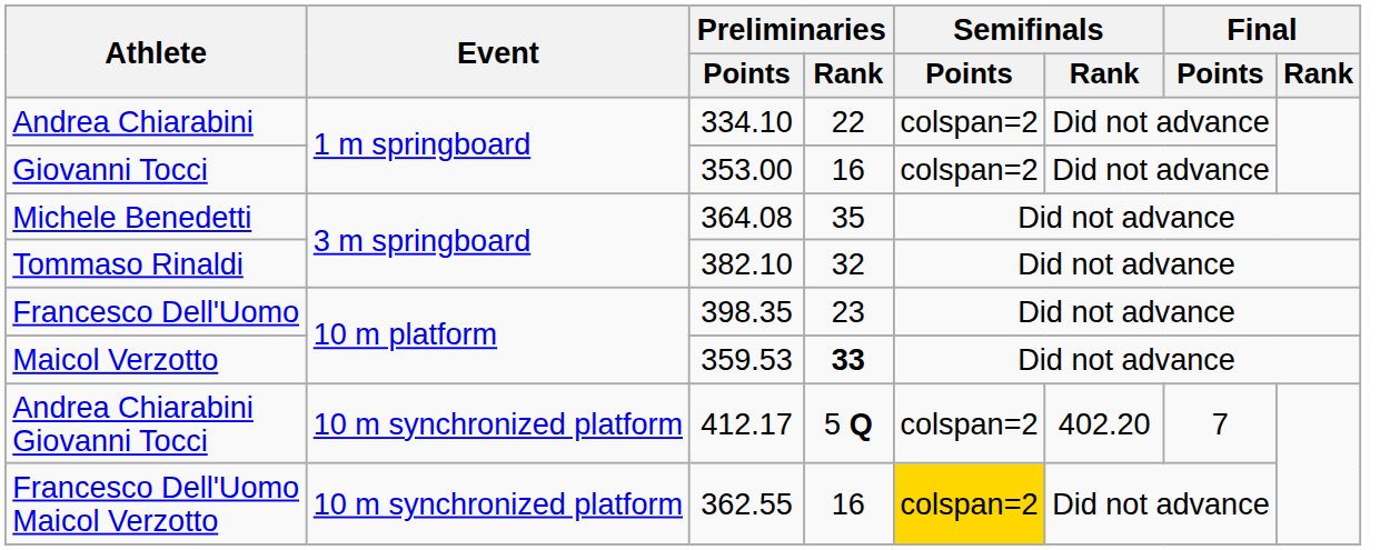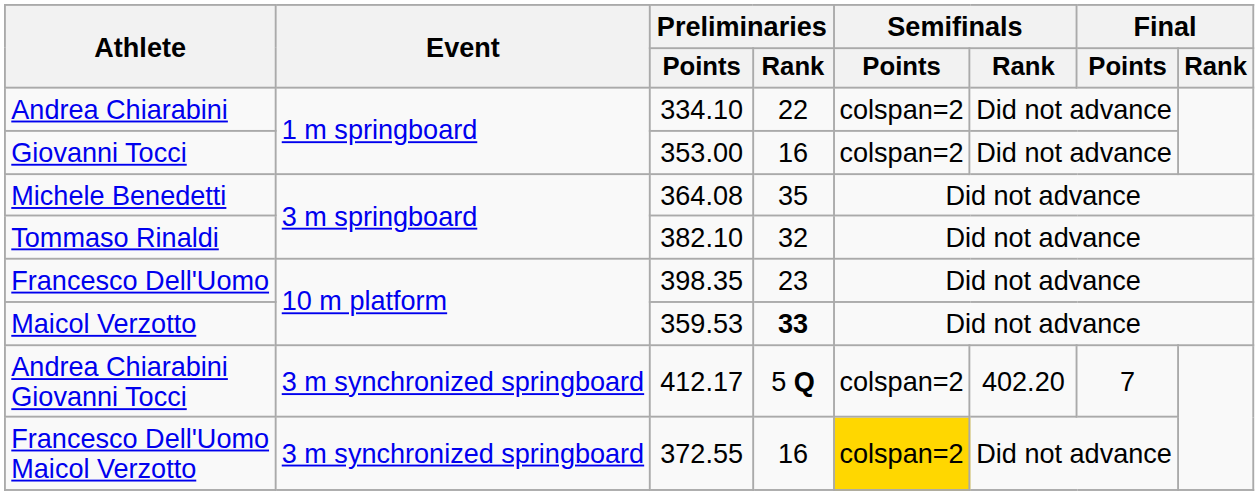Andrea Chiarabini Giovanni Tocci | Event: 10 m synchronized platform -> 3 m synchronized springboard
Francesco Dell'Uomo Maicol Verzotto | Event: 10 m synchronized platform -> 3 m synchronized springboard
Francesco Dell'Uomo Maicol Verzotto | Preliminaries / Points: 362.55 -> 372.55
